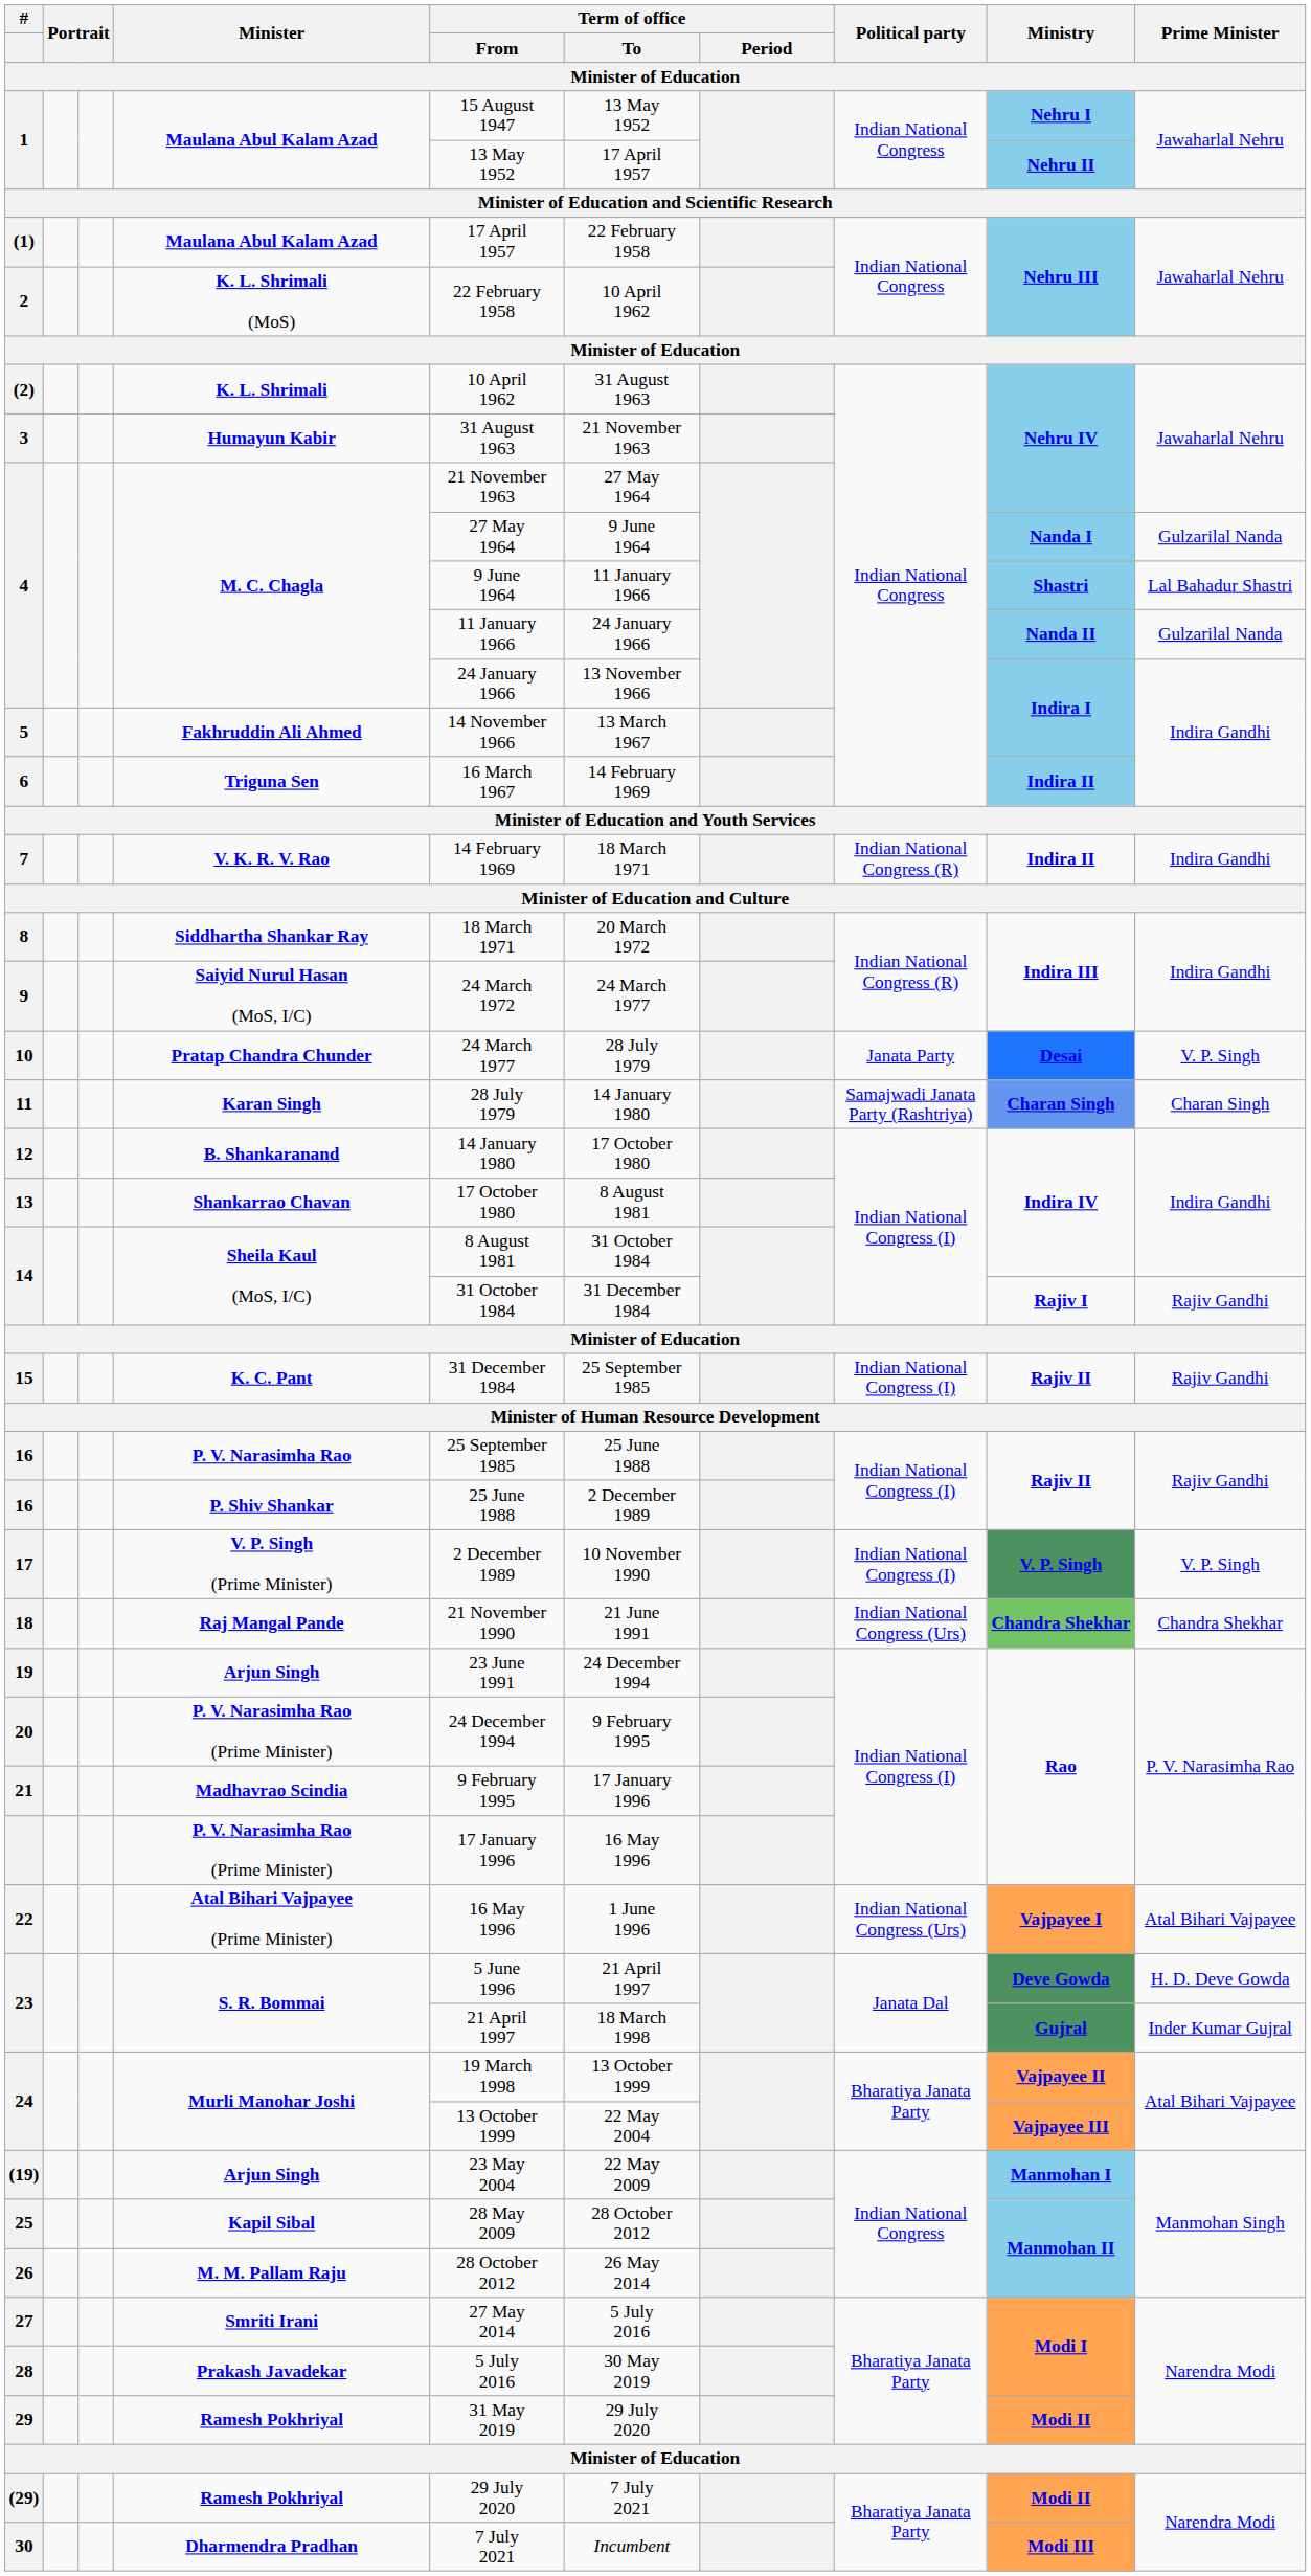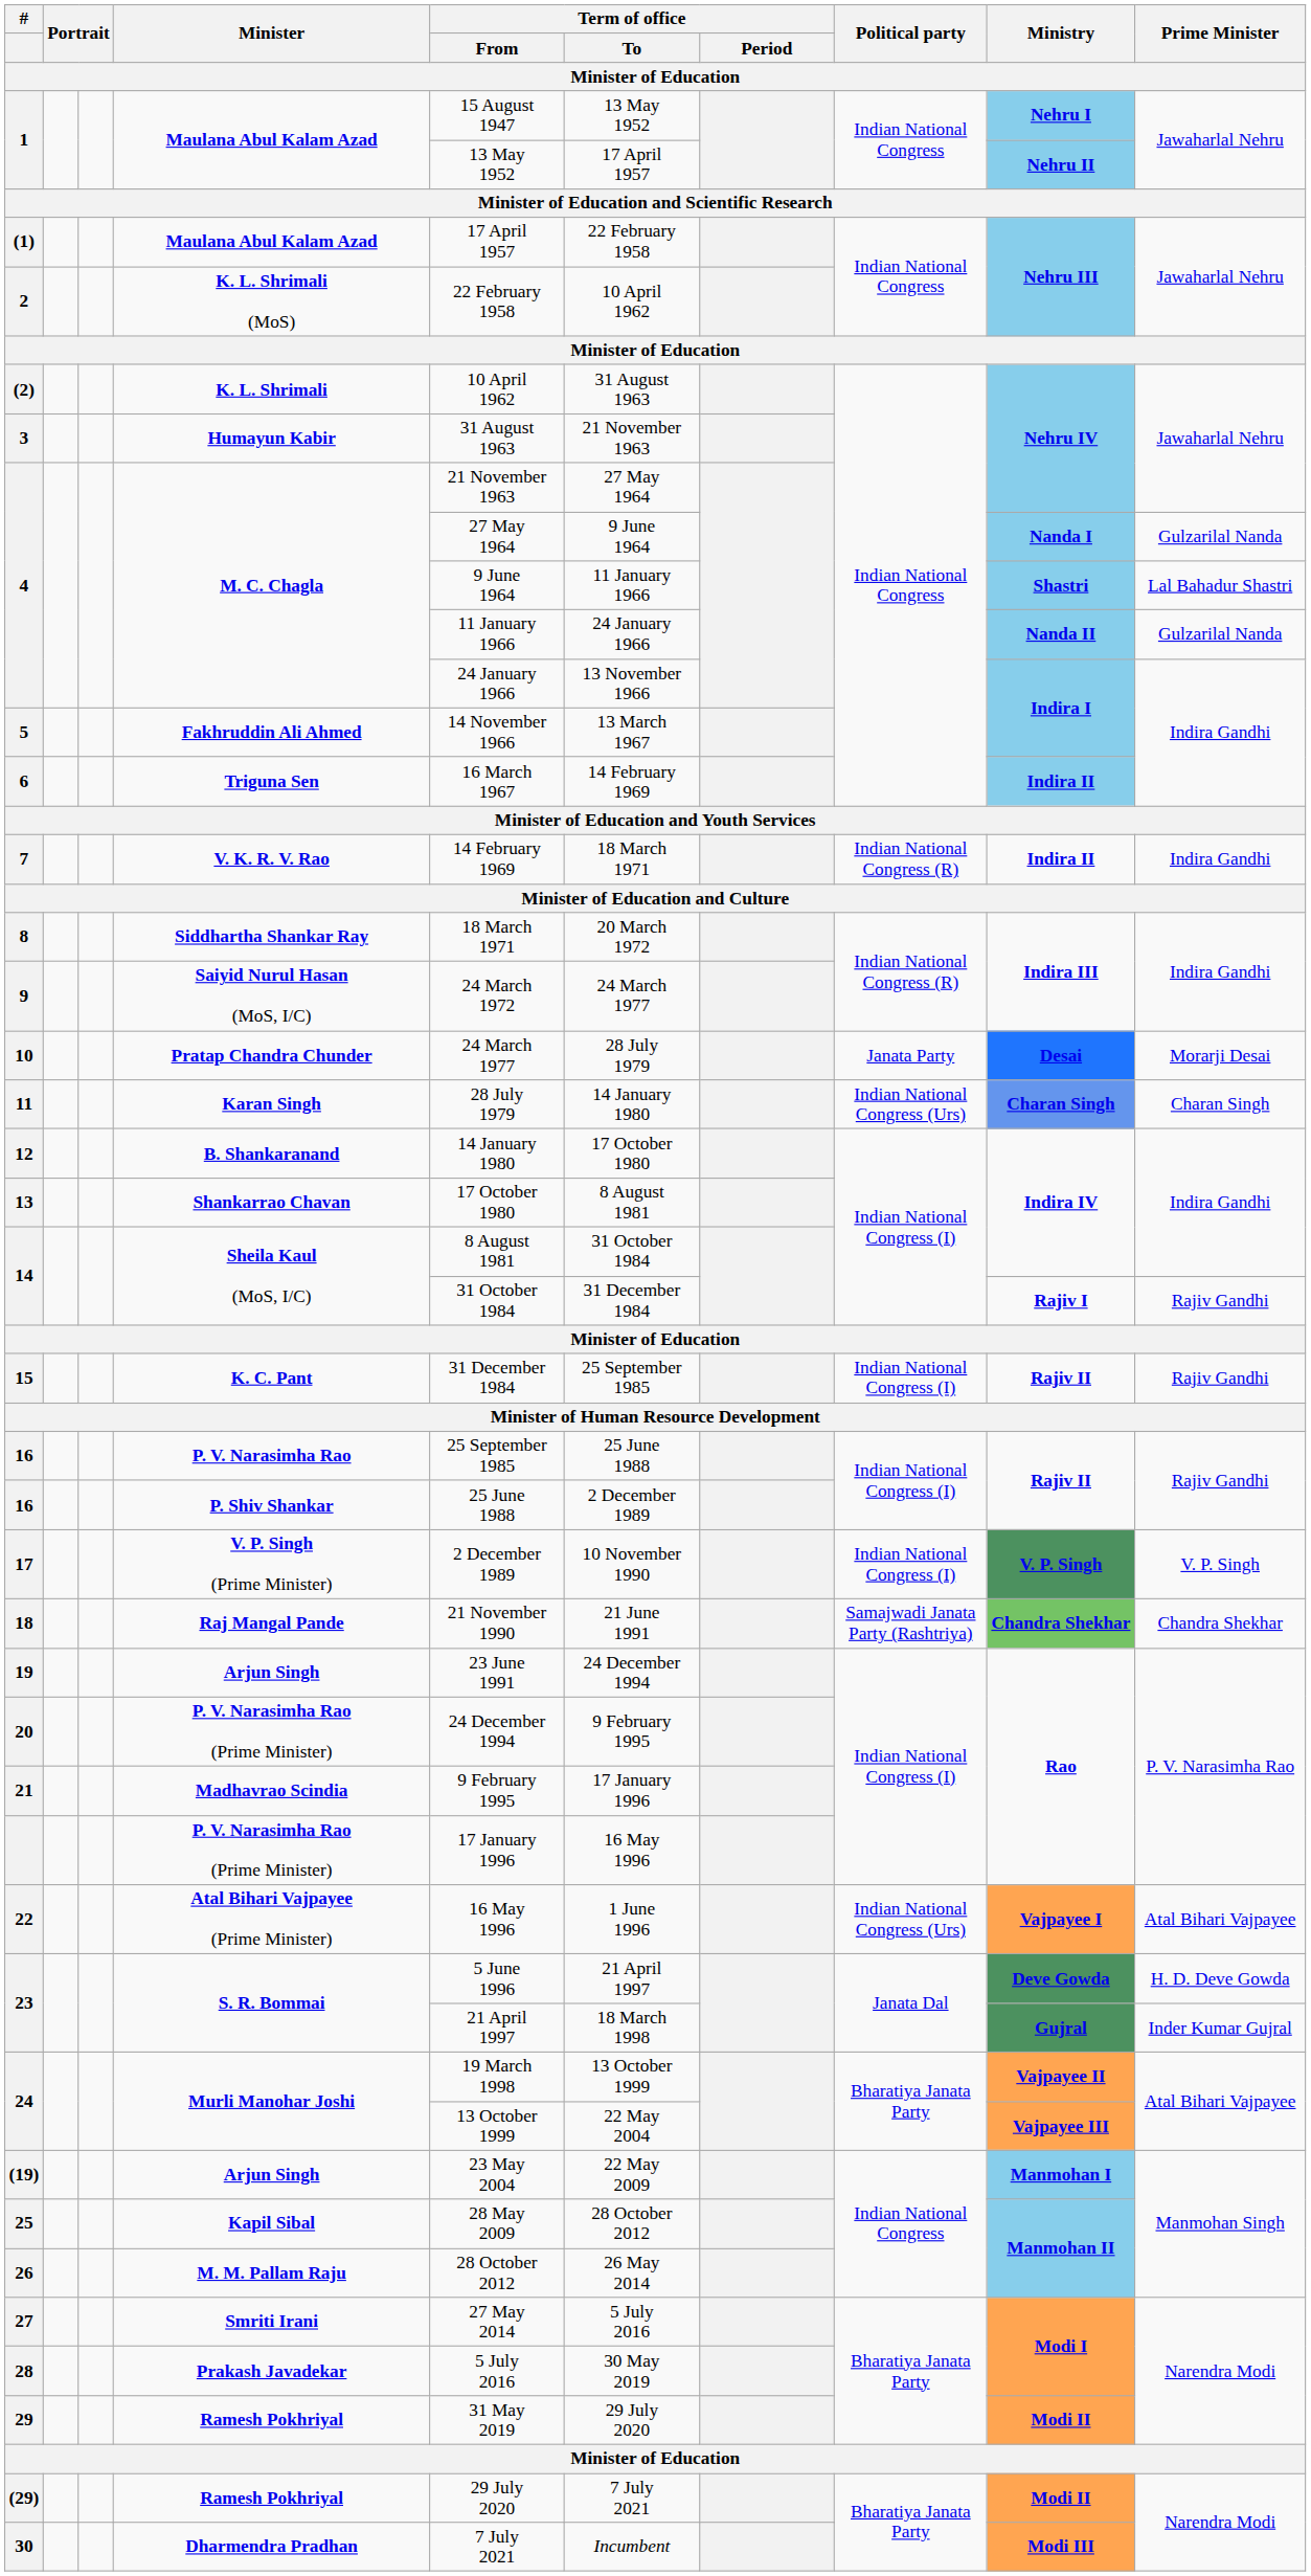10 | Prime Minister: V. P. Singh -> Morarji Desai
11 | Political party: Samajwadi Janata Party (Rashtriya) -> Indian National Congress (Urs)
18 | Political party: Indian National Congress (Urs) -> Samajwadi Janata Party (Rashtriya)
